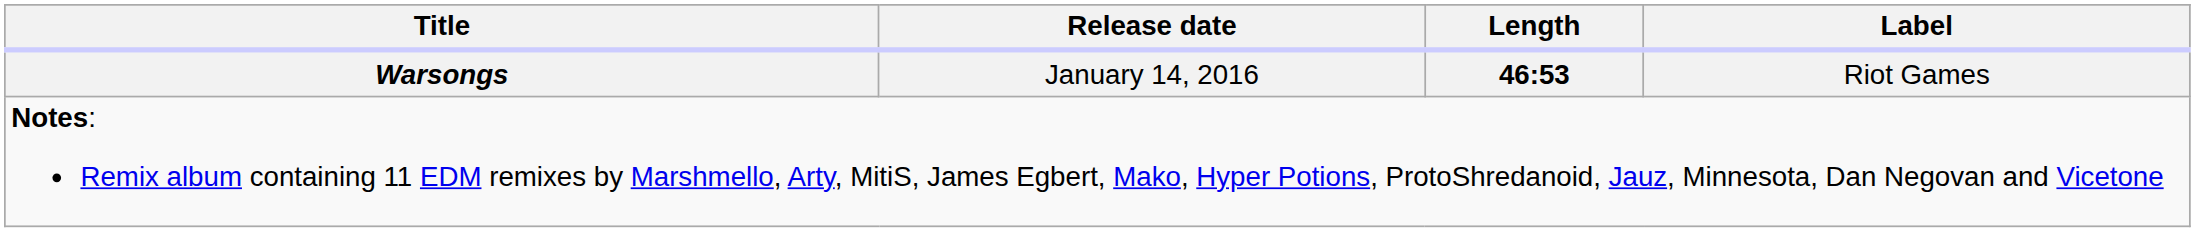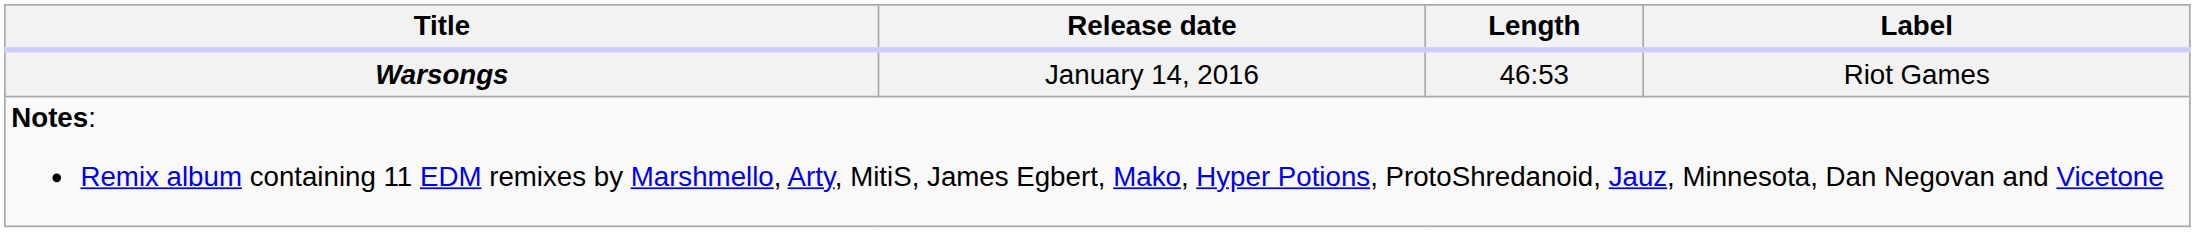Warsongs | Length: bold -> normal
